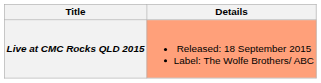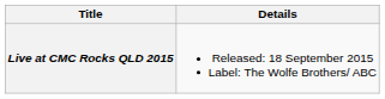Live at CMC Rocks QLD 2015 | Details: lightsalmon background -> no background
